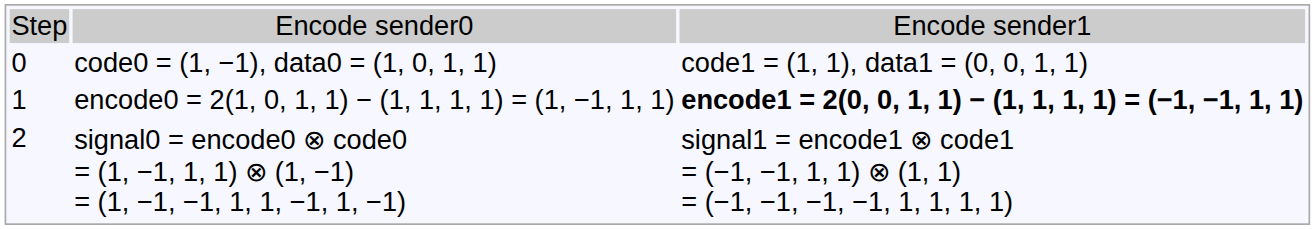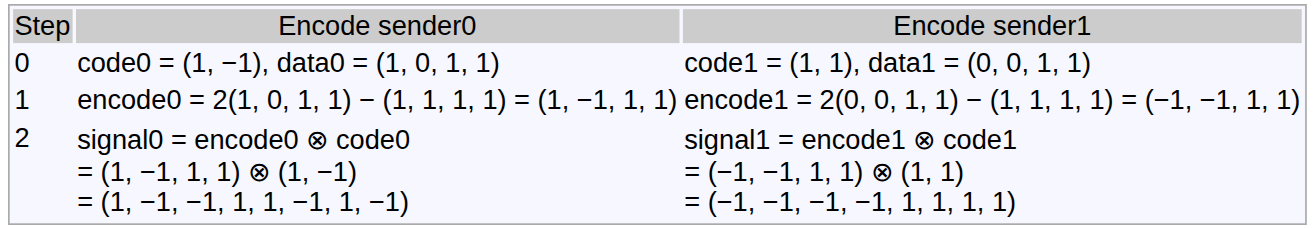encode0 = 2(1, 0, 1, 1) − (1, 1, 1, 1) = (1, −1, 1, 1) | column 3: bold -> normal
